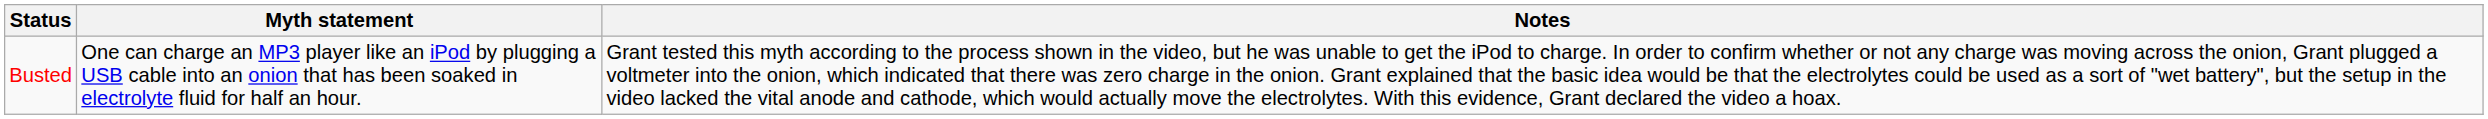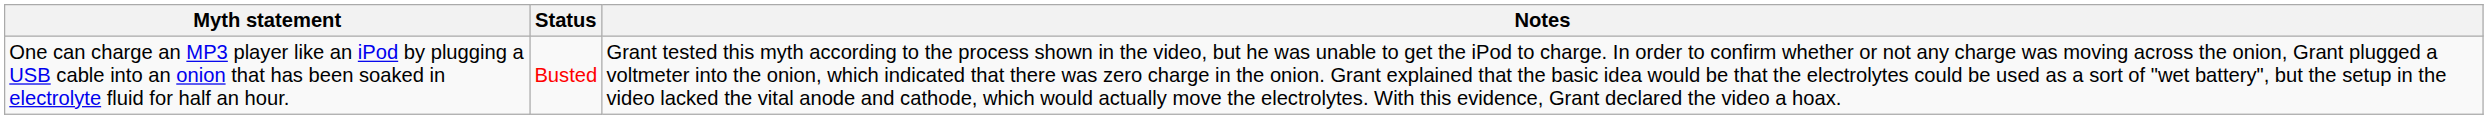columns swapped: Myth statement <-> Status
